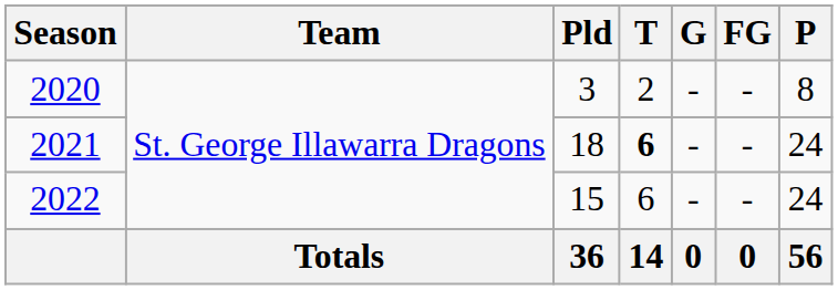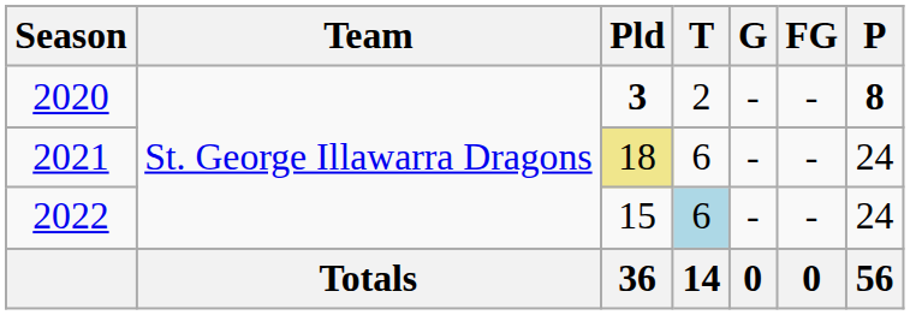2020 | Pld: normal -> bold
2020 | P: normal -> bold
2021 | Pld: no background -> khaki background
2021 | T: bold -> normal
2022 | T: no background -> lightblue background
